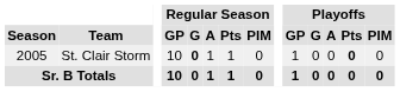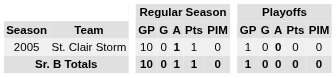St. Clair Storm | Regular Season / G: bold -> normal
St. Clair Storm | Regular Season / A: normal -> bold
St. Clair Storm | Playoffs / A: normal -> bold
St. Clair Storm | Playoffs / Pts: bold -> normal
